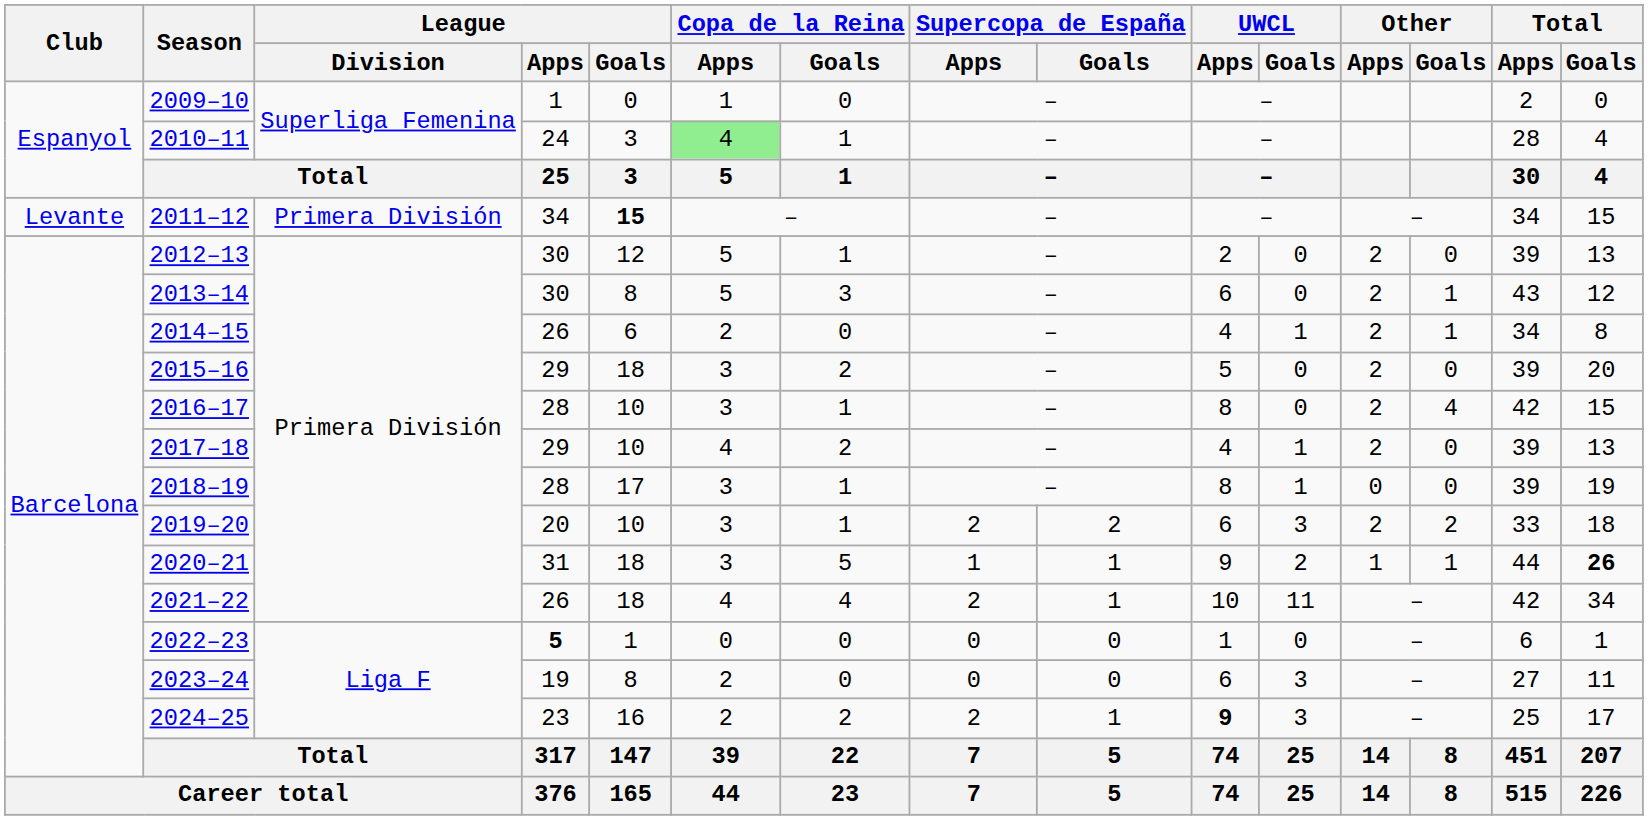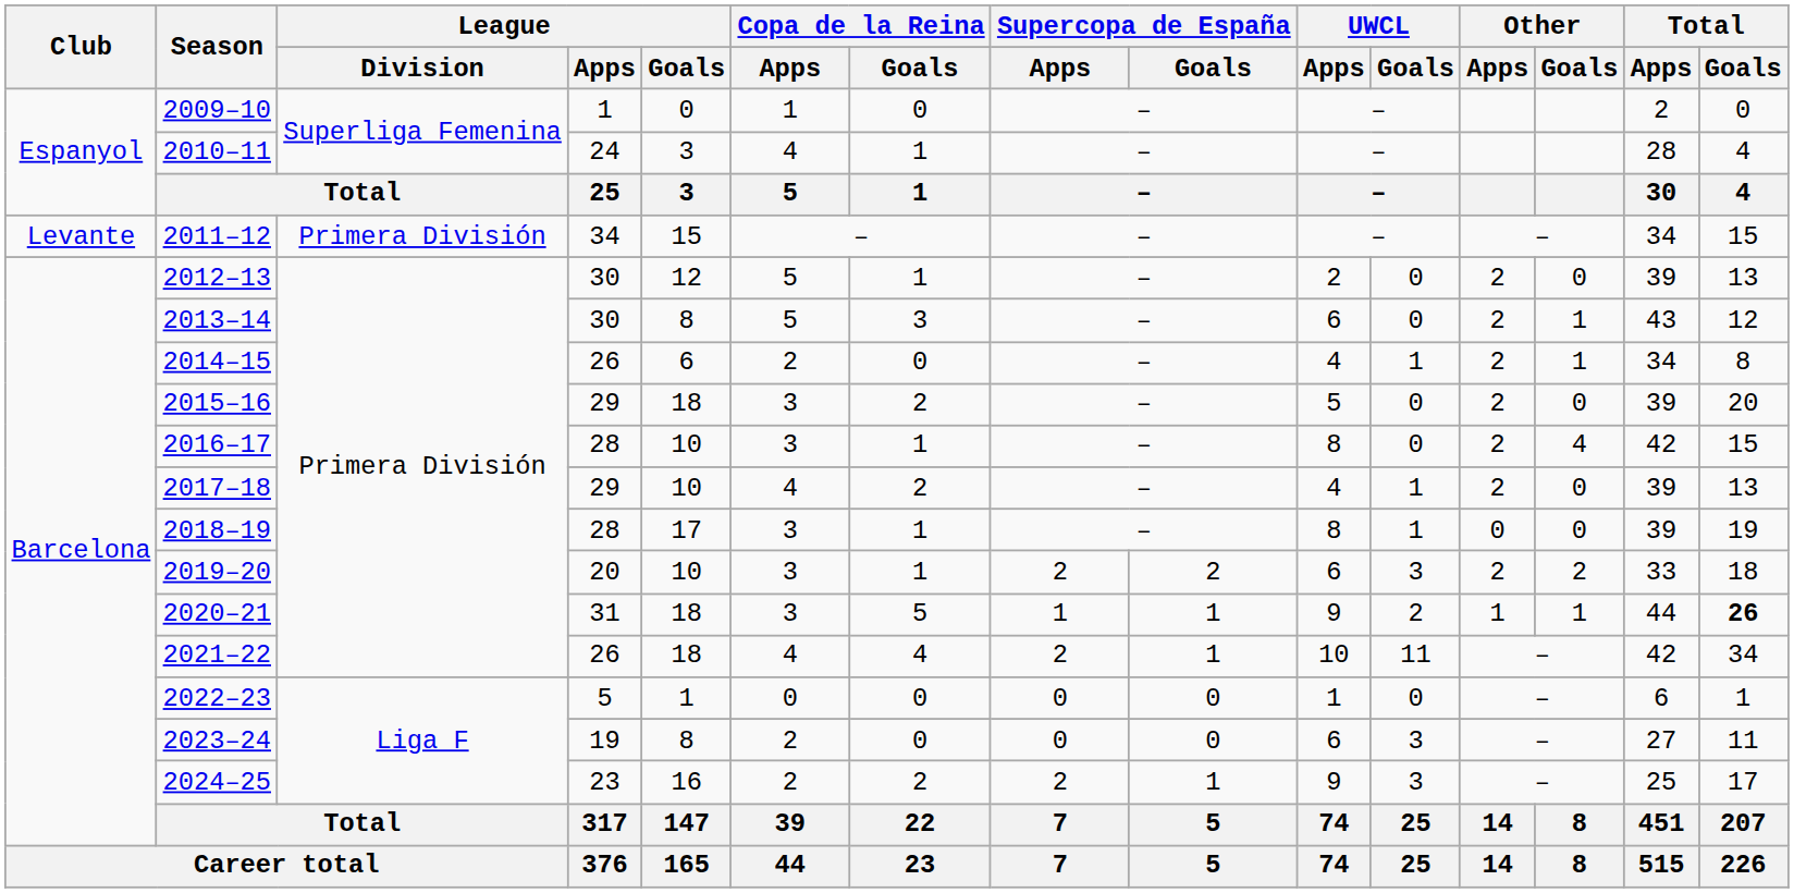2010–11 | Copa de la Reina / Apps: lightgreen background -> no background
2011–12 | League / Goals: bold -> normal
2022–23 | League / Apps: bold -> normal
2024–25 | UWCL / Apps: bold -> normal
